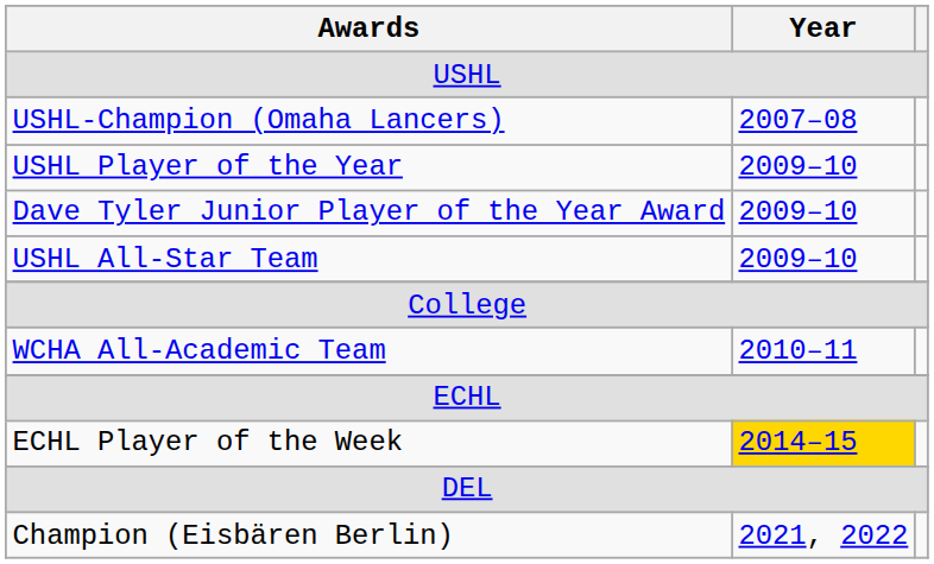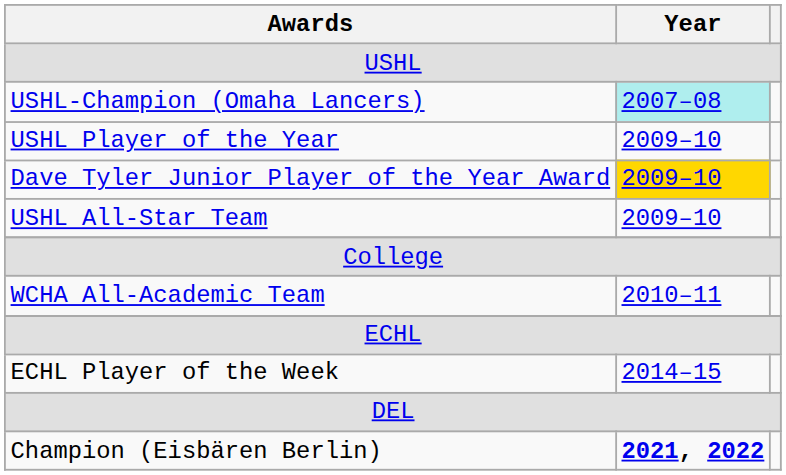USHL-Champion (Omaha Lancers) | Year: no background -> paleturquoise background
Dave Tyler Junior Player of the Year Award | Year: no background -> gold background
ECHL Player of the Week | Year: gold background -> no background
Champion (Eisbären Berlin) | Year: normal -> bold
